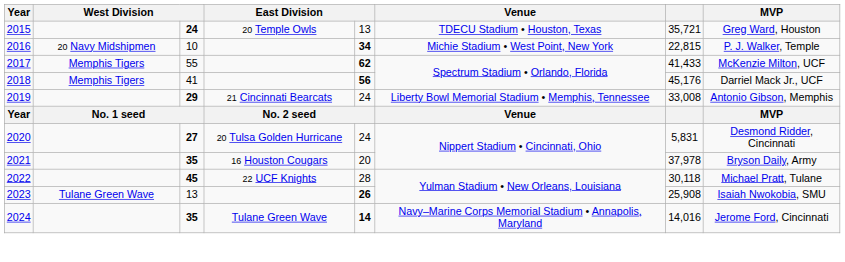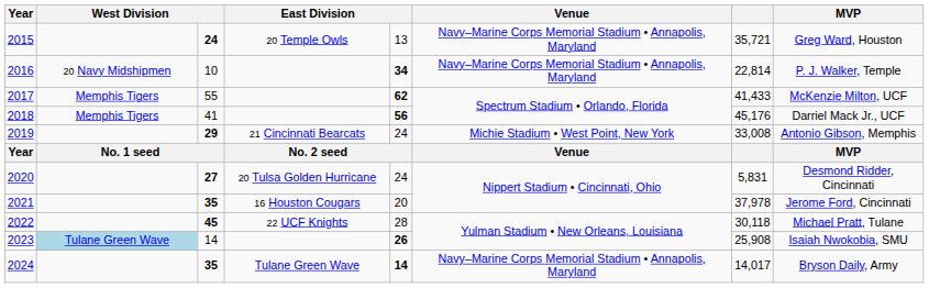2015 | Venue: TDECU Stadium • Houston, Texas -> Navy–Marine Corps Memorial Stadium • Annapolis, Maryland
2016 | Venue: Michie Stadium • West Point, New York -> Navy–Marine Corps Memorial Stadium • Annapolis, Maryland
2016 | column 7: 22,815 -> 22,814
2019 | Venue: Liberty Bowl Memorial Stadium • Memphis, Tennessee -> Michie Stadium • West Point, New York
2021 | MVP: Bryson Daily, Army -> Jerome Ford, Cincinnati
2023 | column 2: no background -> lightblue background
2023 | column 3: 13 -> 14
2024 | column 7: 14,016 -> 14,017
2024 | MVP: Jerome Ford, Cincinnati -> Bryson Daily, Army
